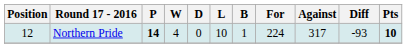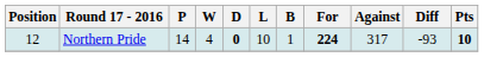Northern Pride | P: bold -> normal
Northern Pride | D: normal -> bold
Northern Pride | For: normal -> bold
